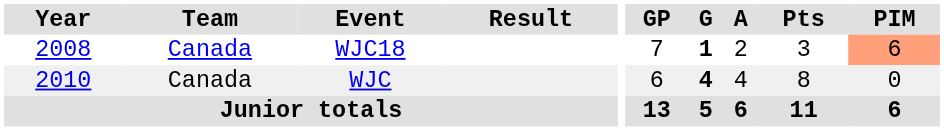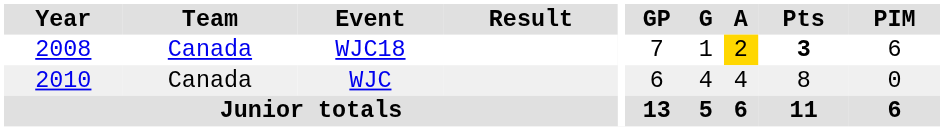WJC18 | G: bold -> normal
WJC18 | A: no background -> gold background
WJC18 | Pts: normal -> bold
WJC18 | PIM: lightsalmon background -> no background
WJC | G: bold -> normal
